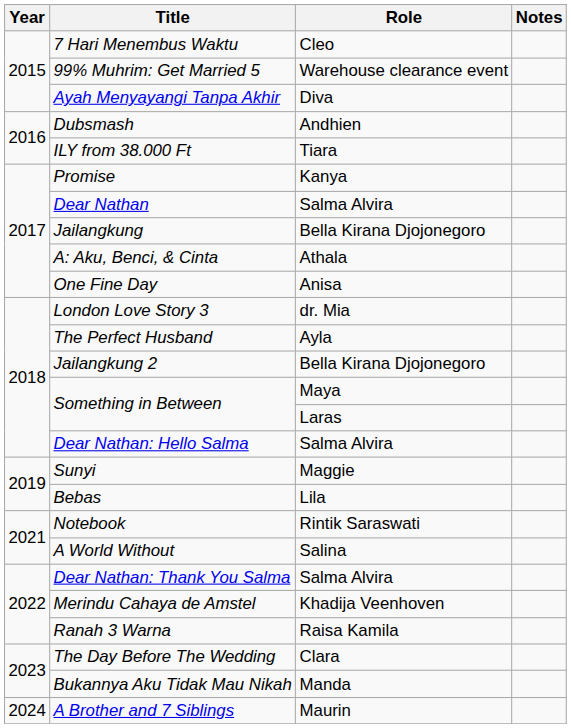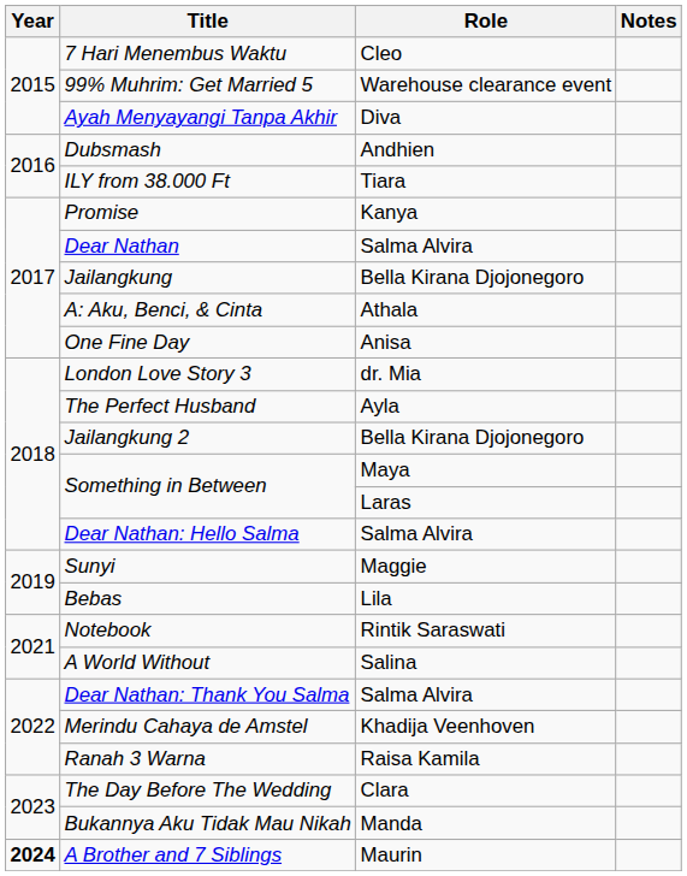A Brother and 7 Siblings | Year: normal -> bold
